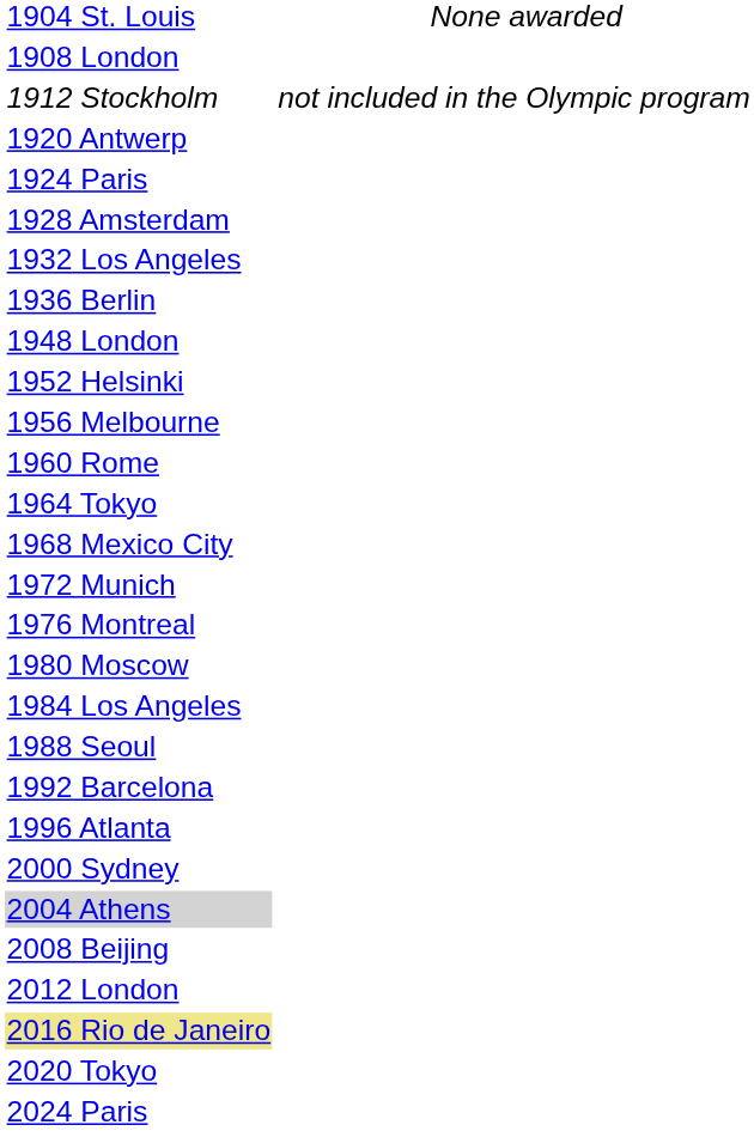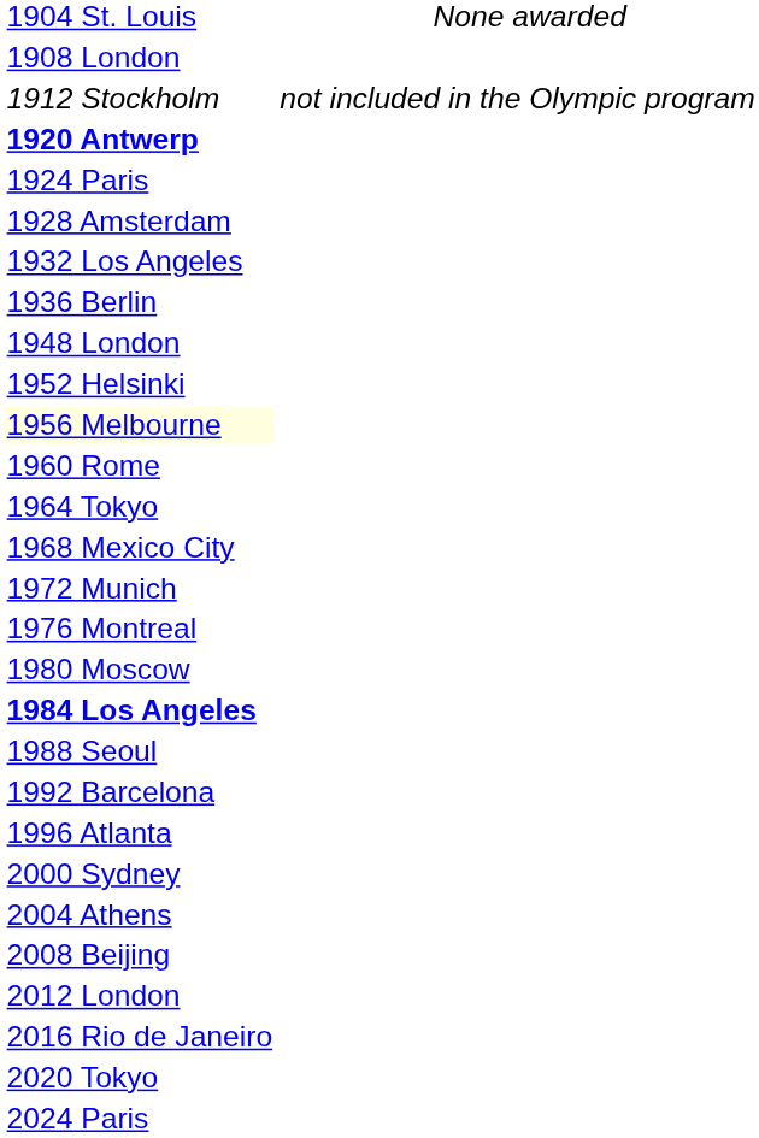1920 Antwerp | column 1: normal -> bold
1956 Melbourne | column 1: no background -> lightyellow background
1984 Los Angeles | column 1: normal -> bold
2004 Athens | column 1: lightgrey background -> no background
2016 Rio de Janeiro | column 1: khaki background -> no background
